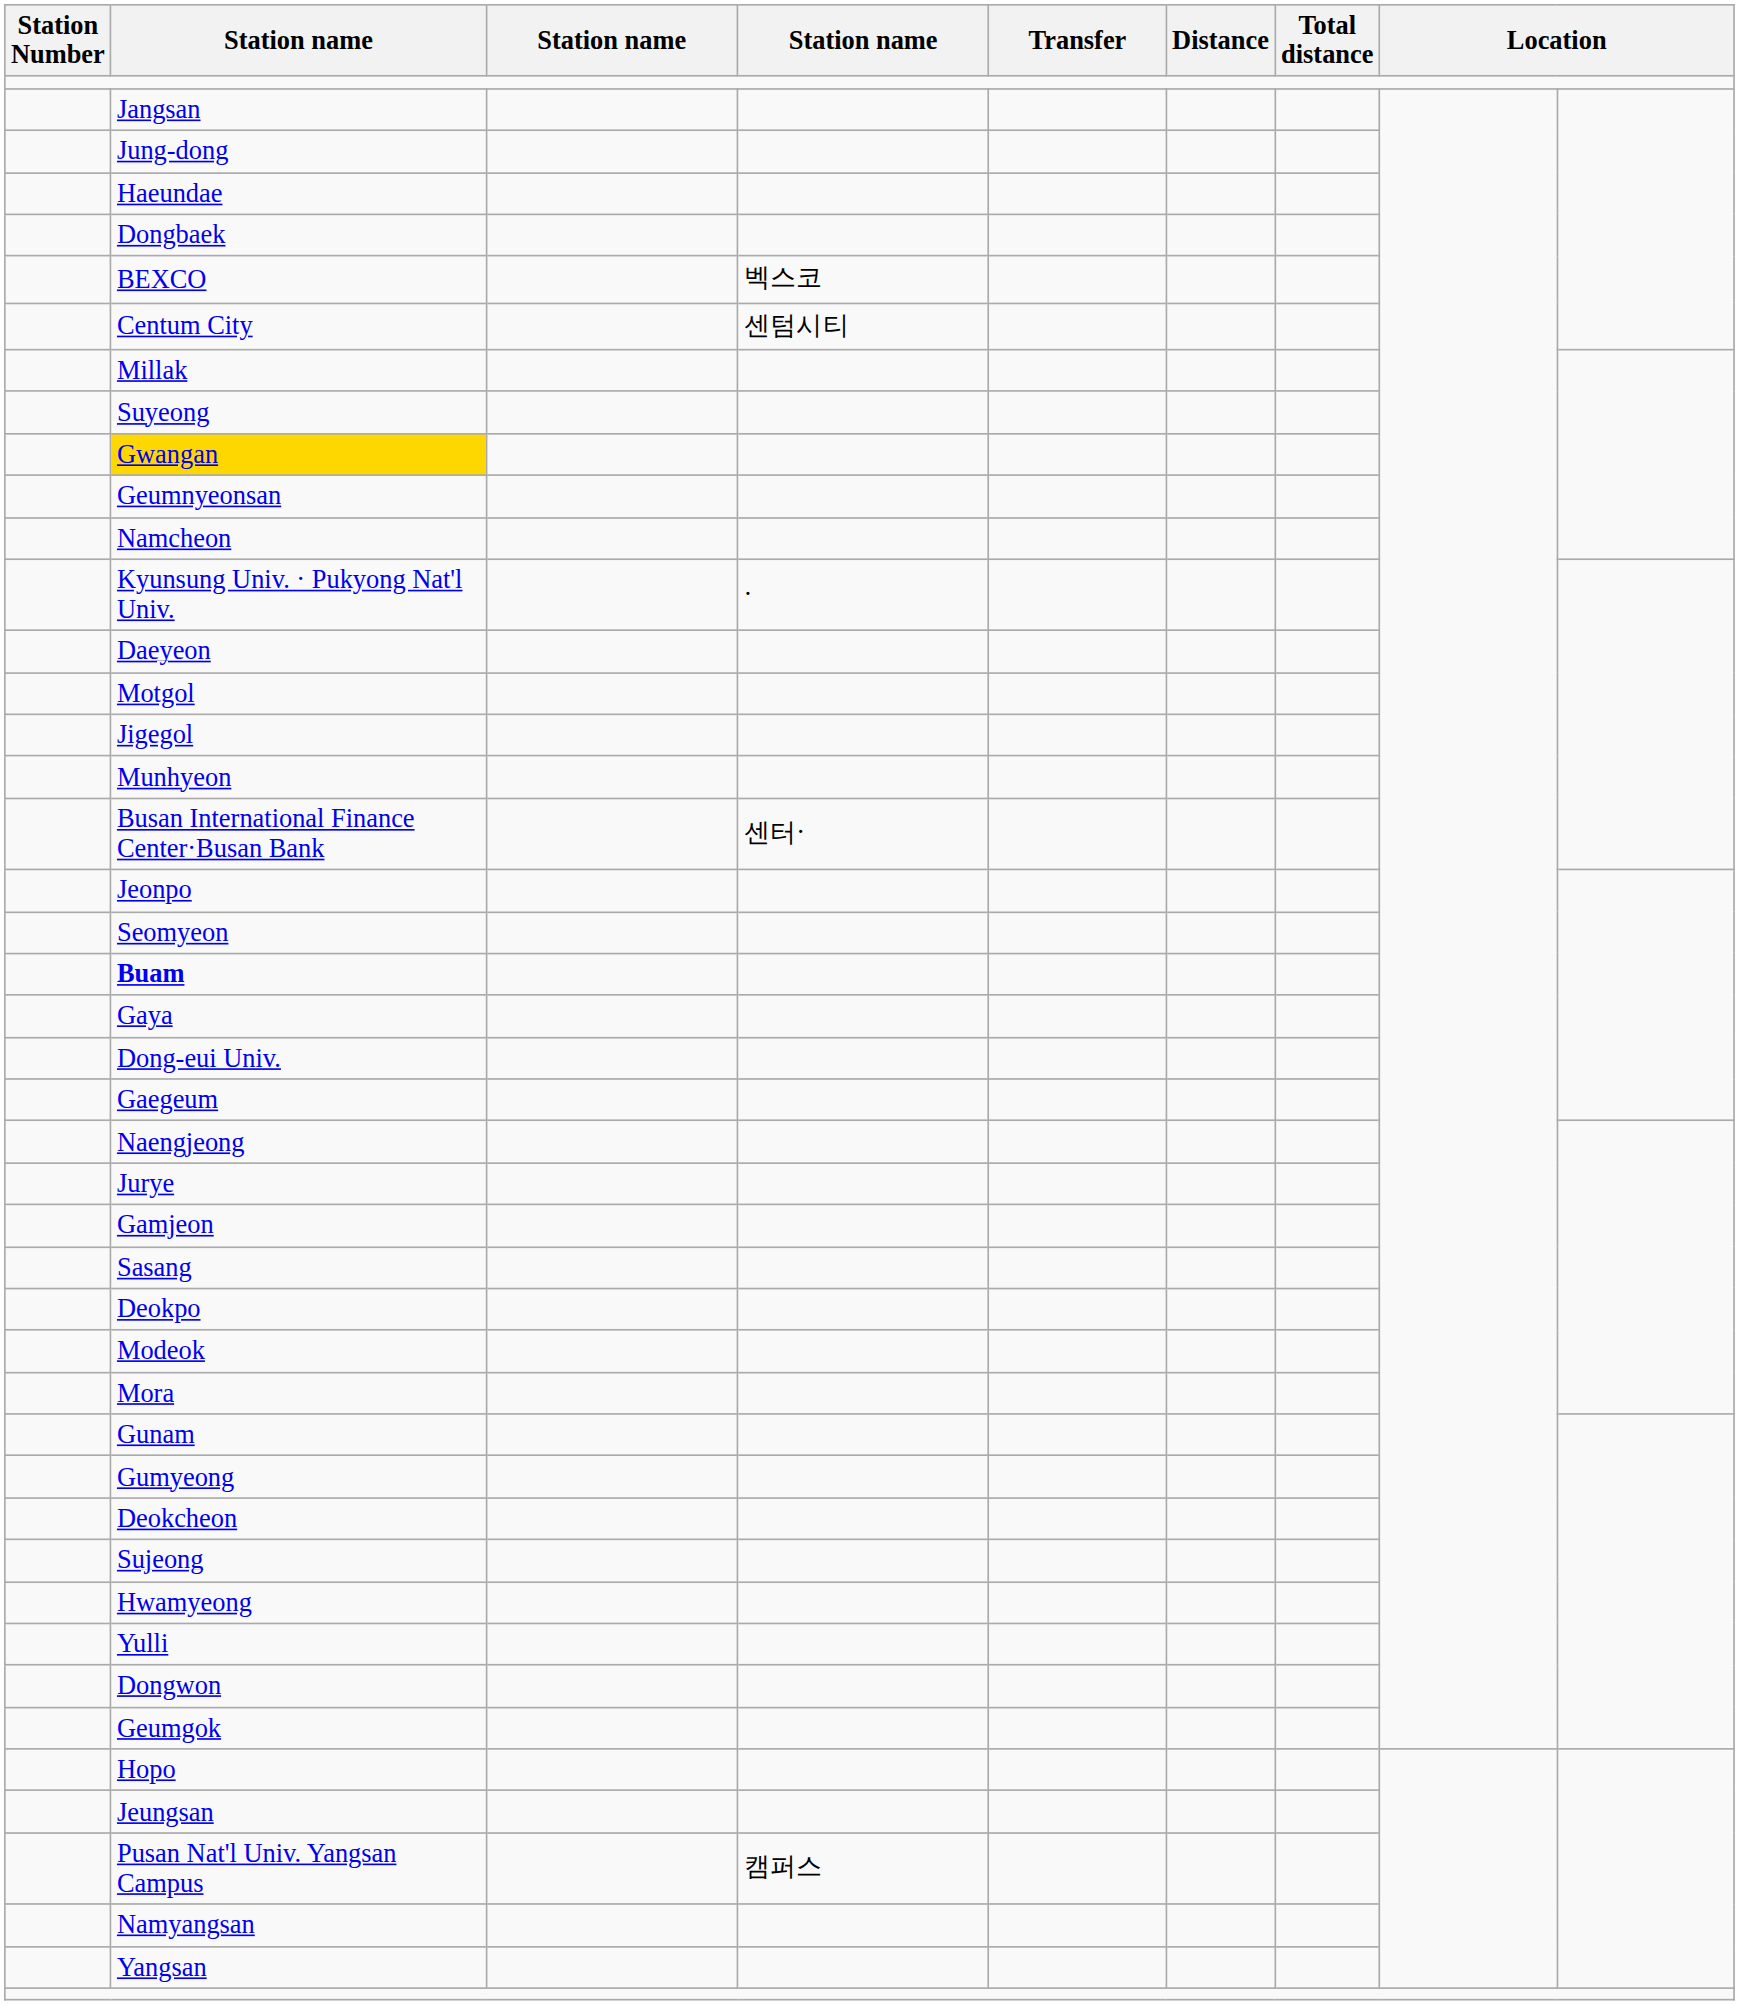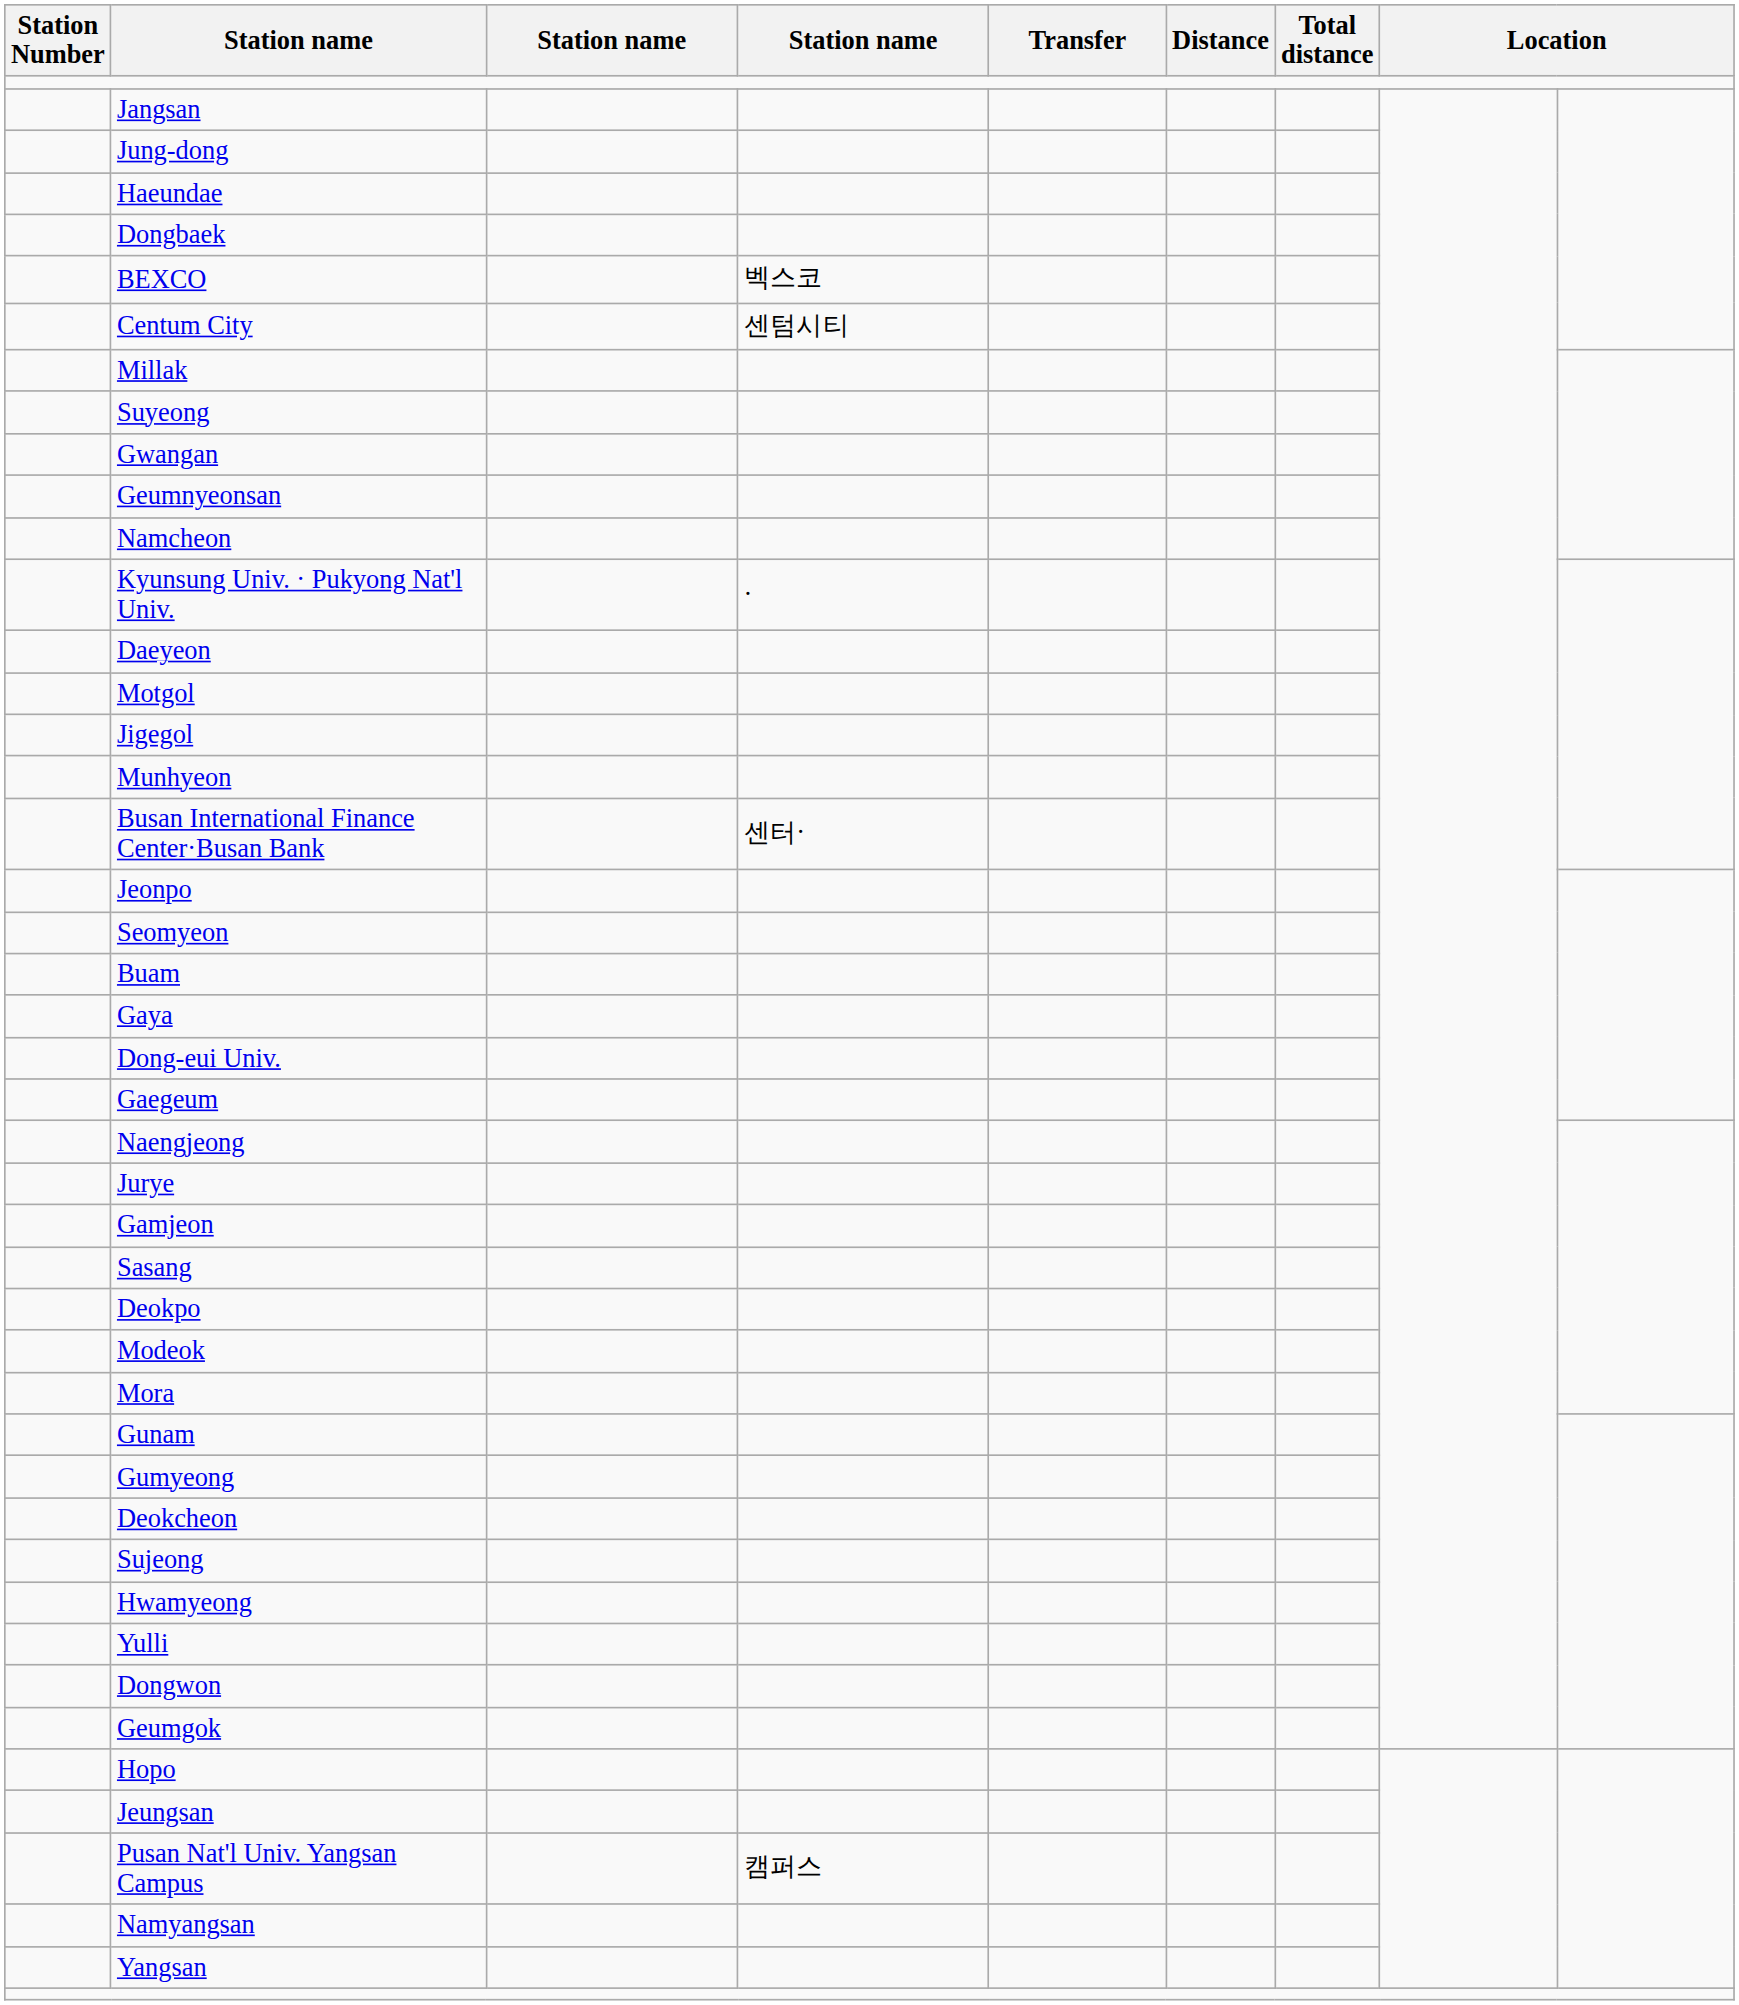Gwangan | column 2: gold background -> no background
Buam | column 2: bold -> normal
